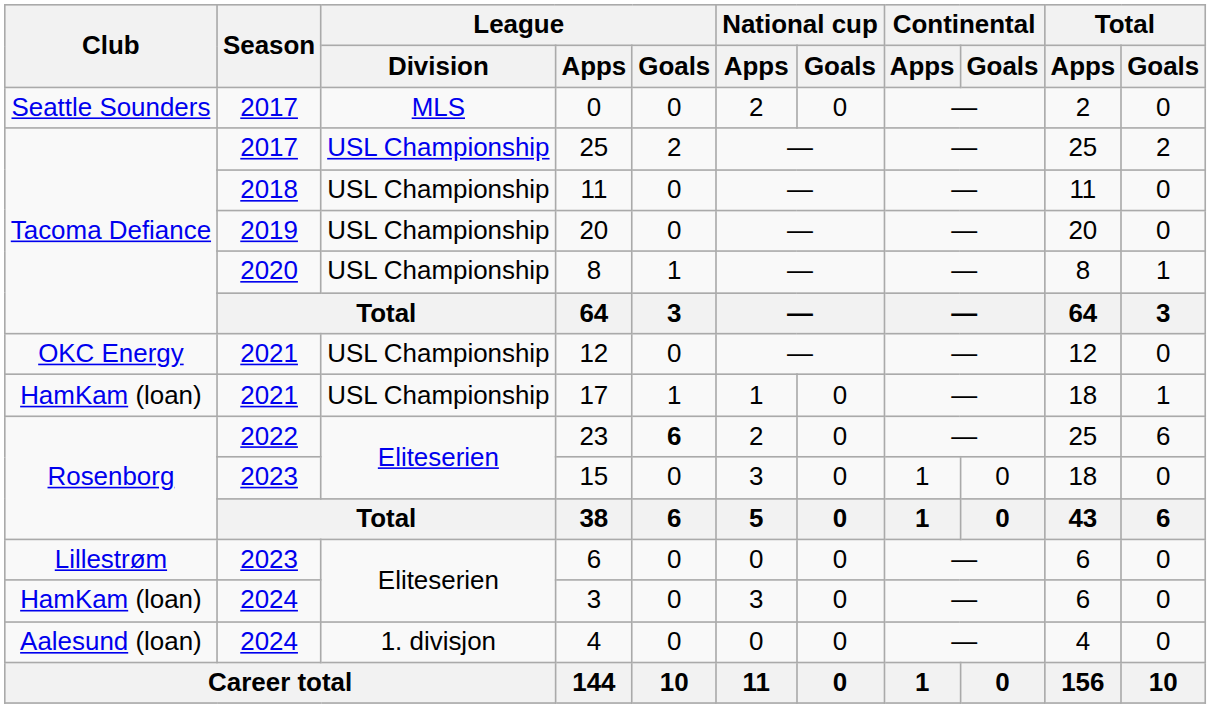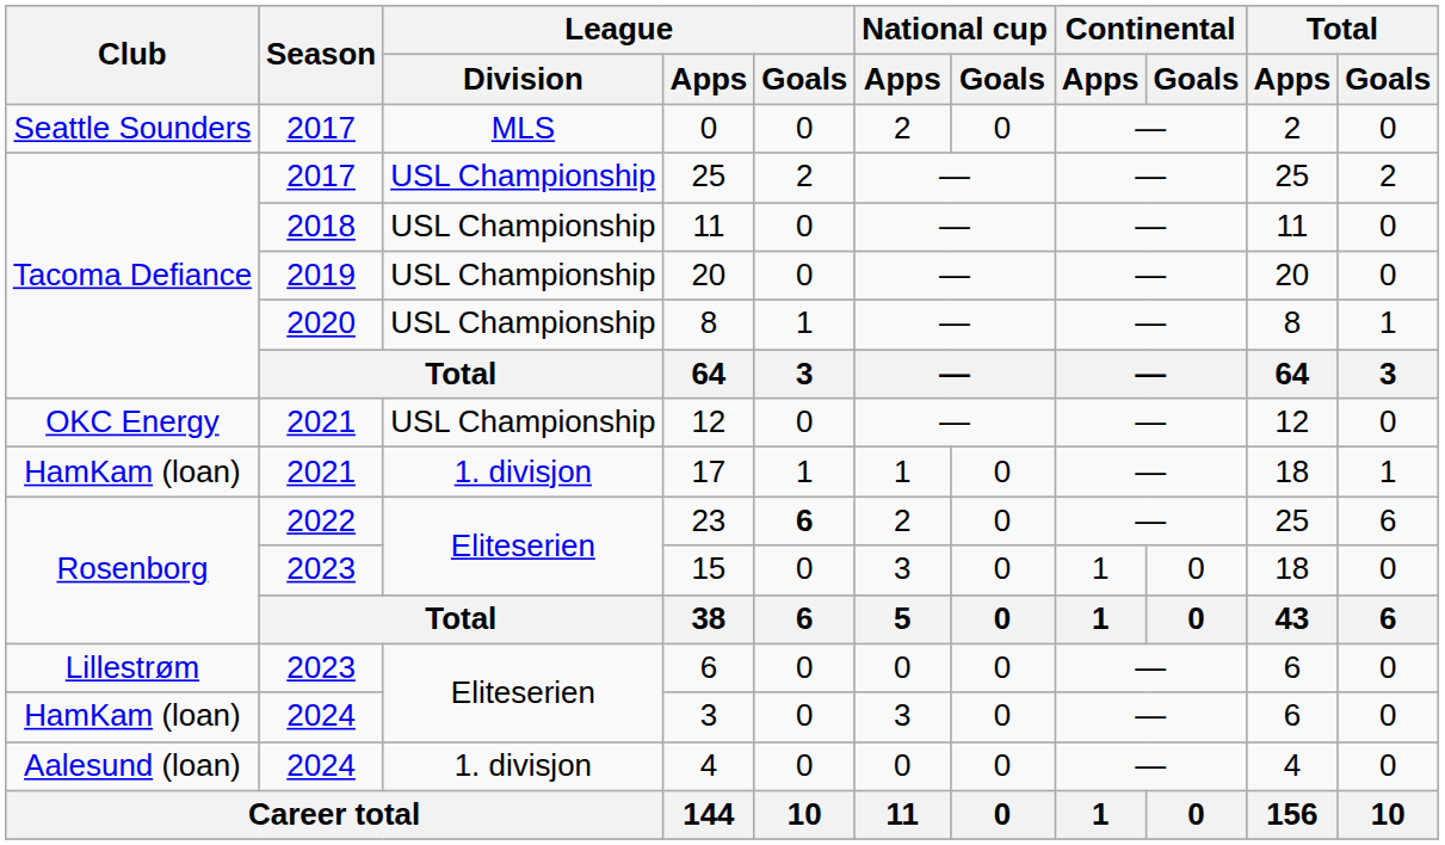17 | League / Division: USL Championship -> 1. divisjon
